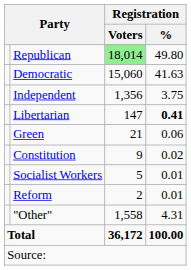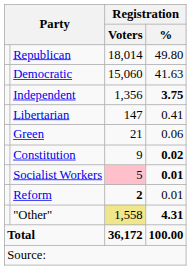Republican | Registration / Voters: lightgreen background -> no background
Independent | Registration / %: normal -> bold
Libertarian | Registration / %: bold -> normal
Constitution | Registration / %: normal -> bold
Socialist Workers | Registration / Voters: no background -> pink background
Socialist Workers | Registration / %: normal -> bold
Reform | Registration / Voters: normal -> bold
"Other" | Registration / Voters: no background -> khaki background
"Other" | Registration / %: normal -> bold
